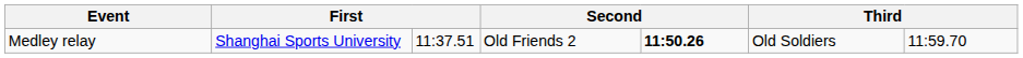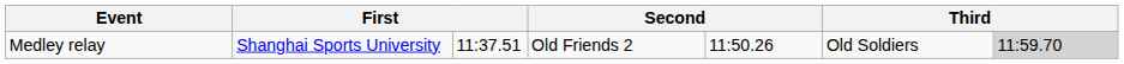Medley relay | column 5: bold -> normal
Medley relay | column 7: no background -> lightgrey background
